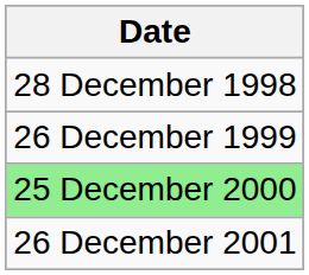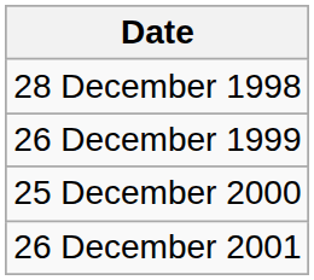row 4 | column 1: lightgreen background -> no background
